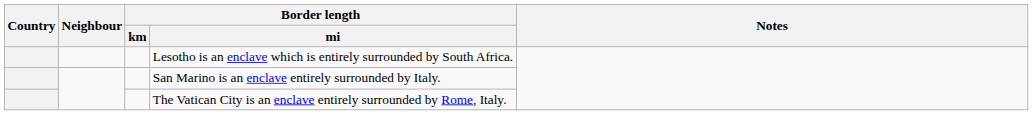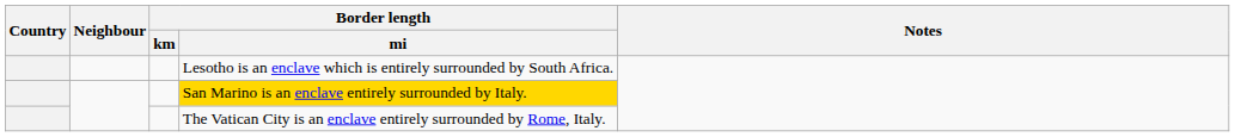San Marino is an enclave entirely surrounded by Italy. | Border length / mi: no background -> gold background
